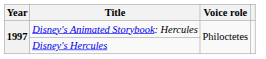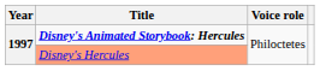Disney's Animated Storybook: Hercules | Title: normal -> bold
Disney's Hercules | Title: no background -> lightsalmon background
